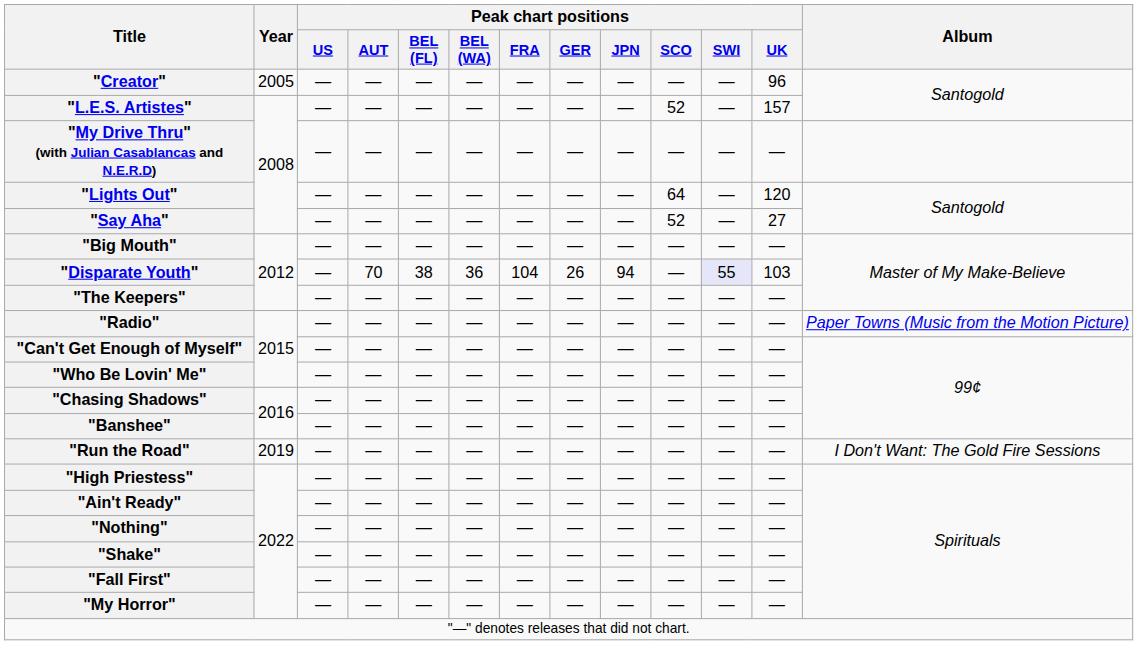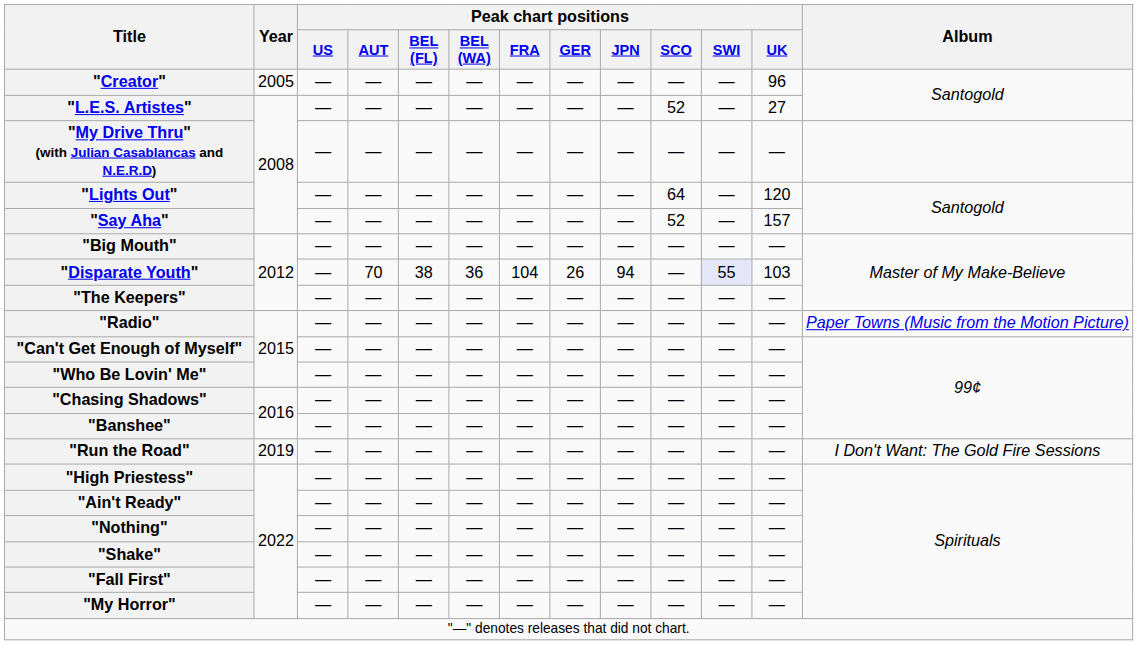"L.E.S. Artistes" | Peak chart positions / UK: 157 -> 27
"Say Aha" | Peak chart positions / UK: 27 -> 157
